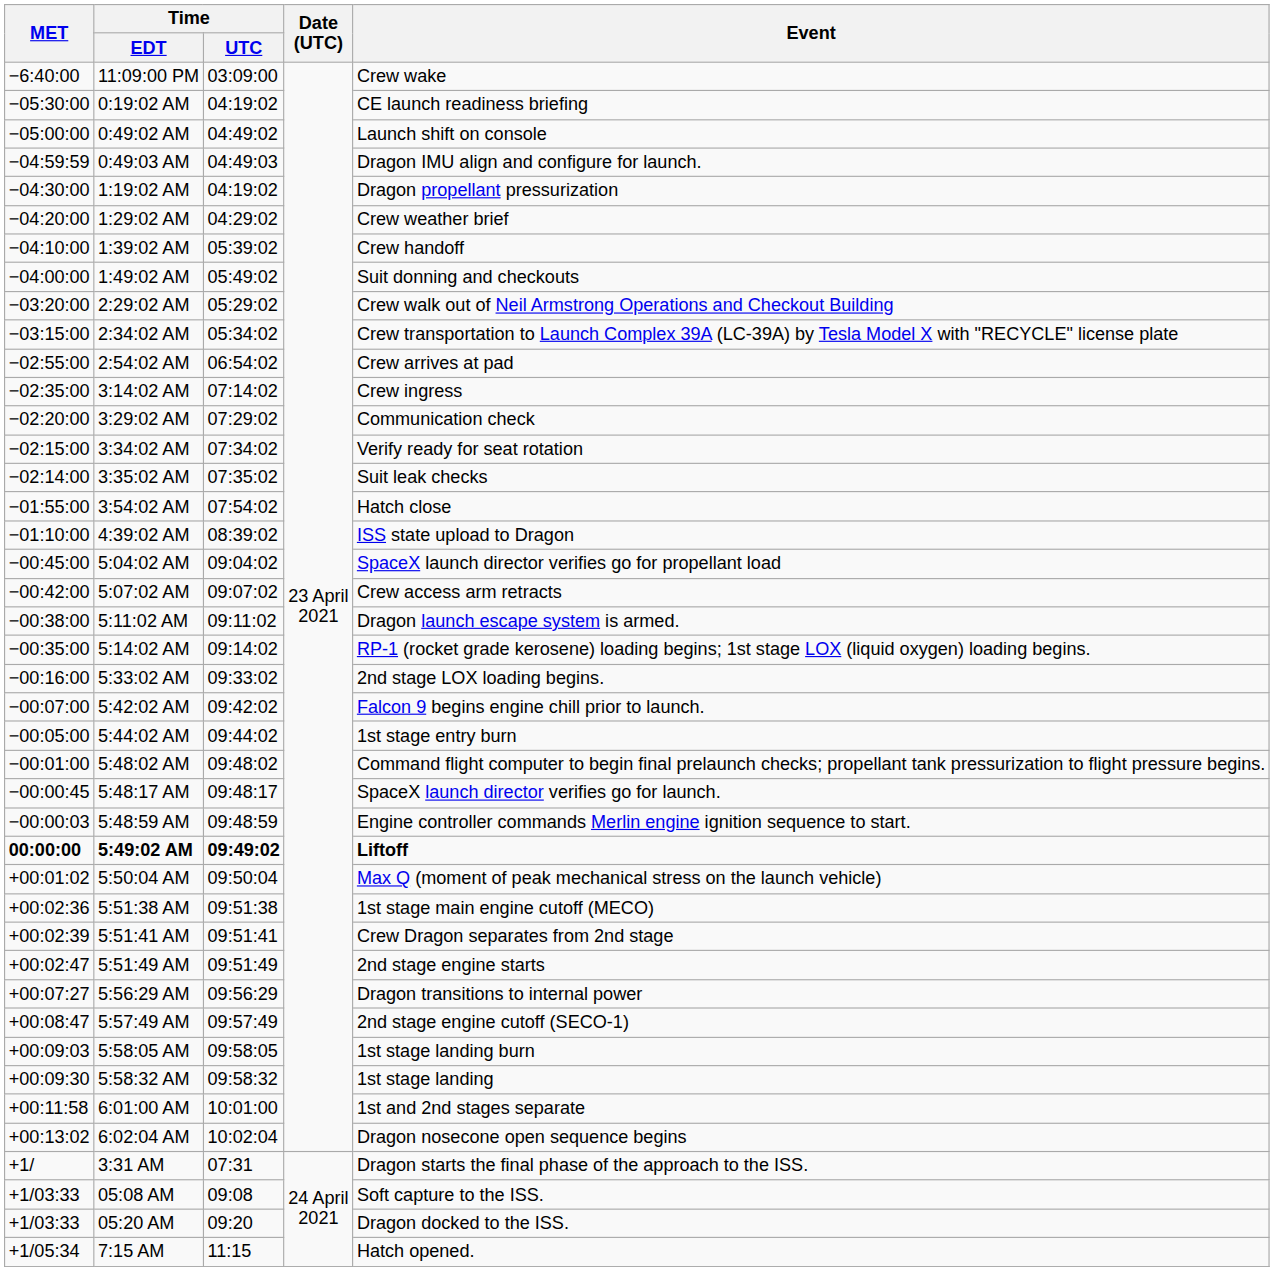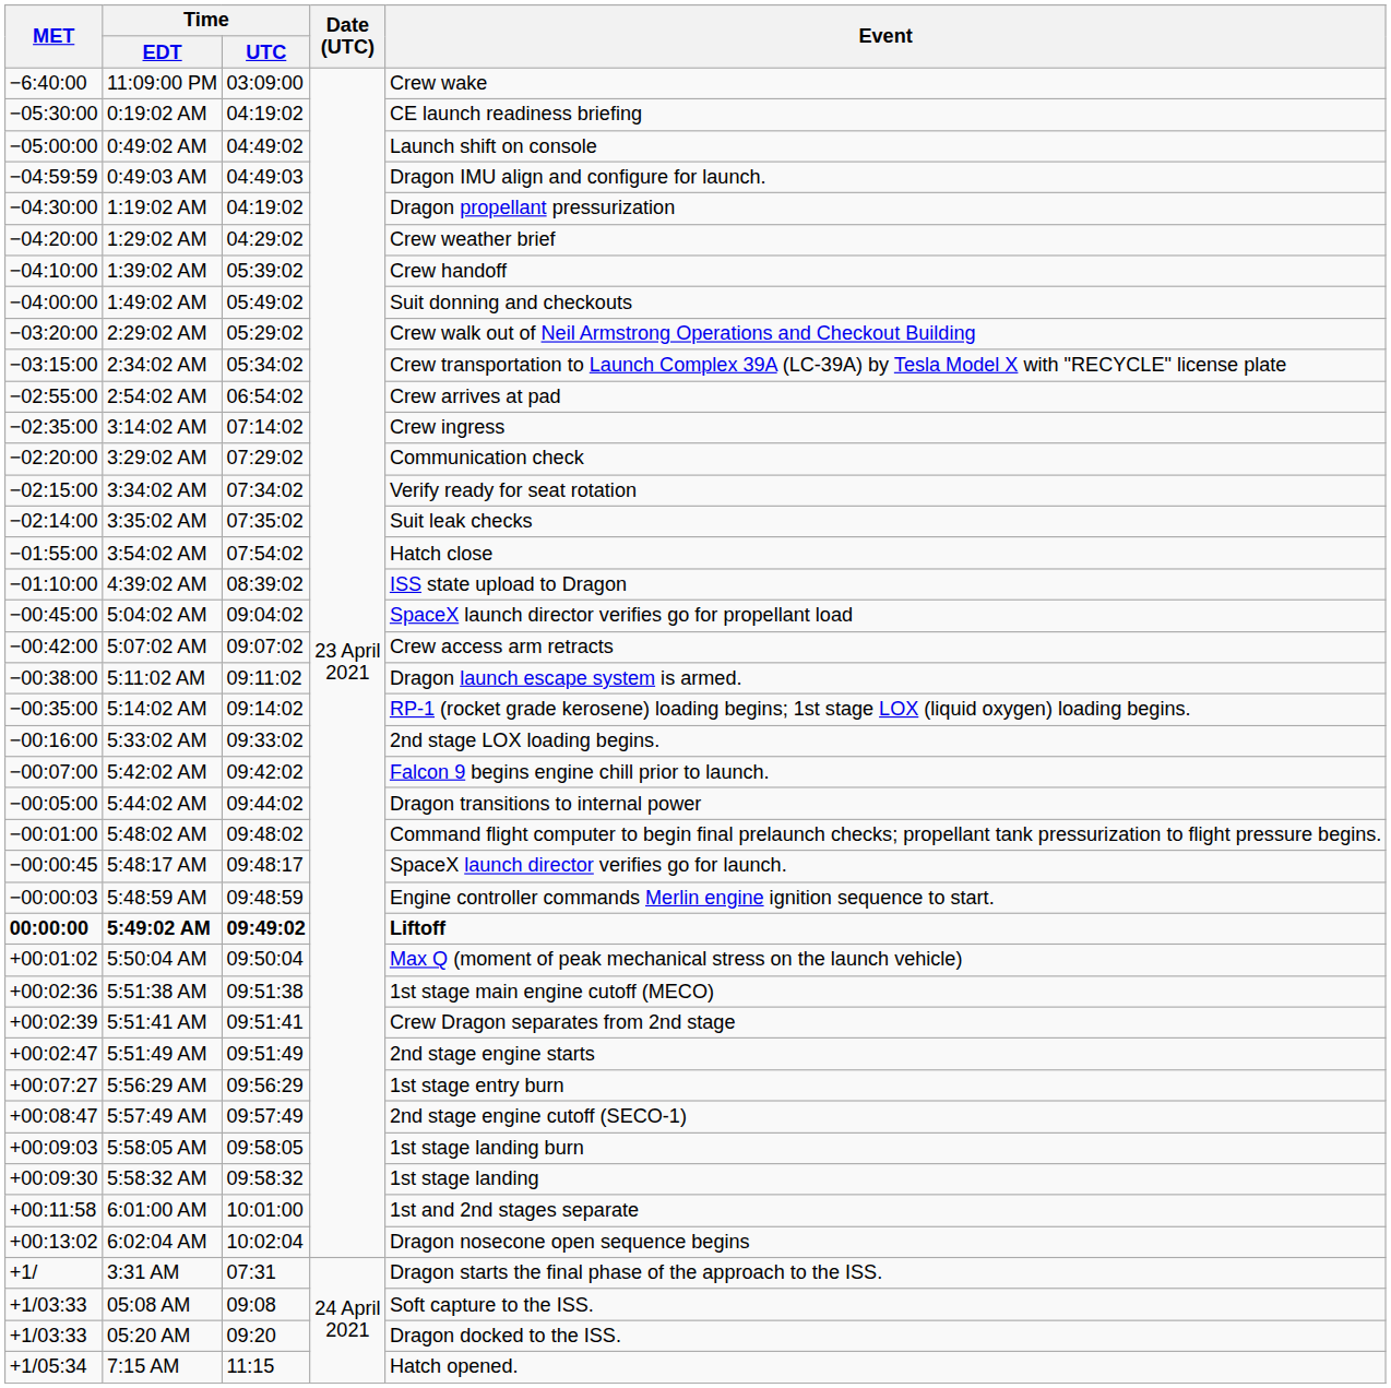5:44:02 AM | Event: 1st stage entry burn -> Dragon transitions to internal power
5:56:29 AM | Event: Dragon transitions to internal power -> 1st stage entry burn
